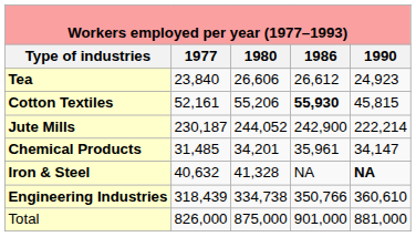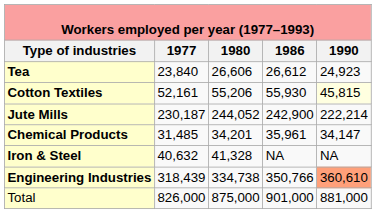Cotton Textiles | 1986: bold -> normal
Cotton Textiles | 1990: no background -> lightyellow background
Iron & Steel | 1990: bold -> normal
Engineering Industries | 1990: no background -> lightsalmon background
